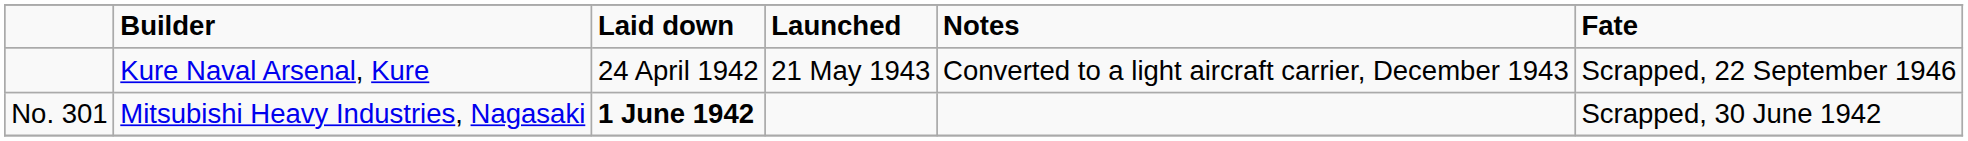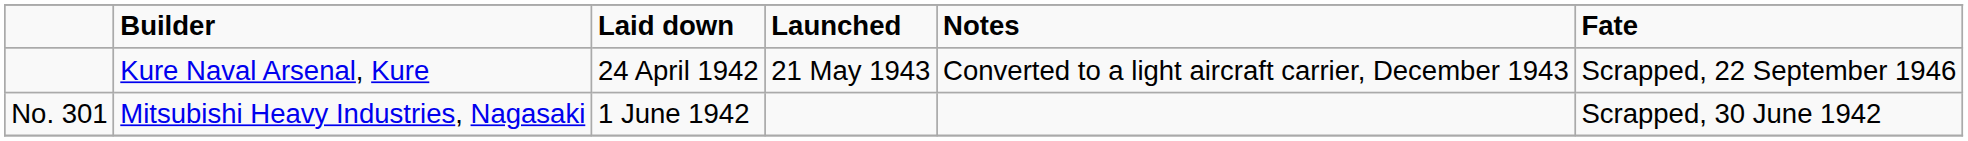No. 301 | Laid down: bold -> normal
